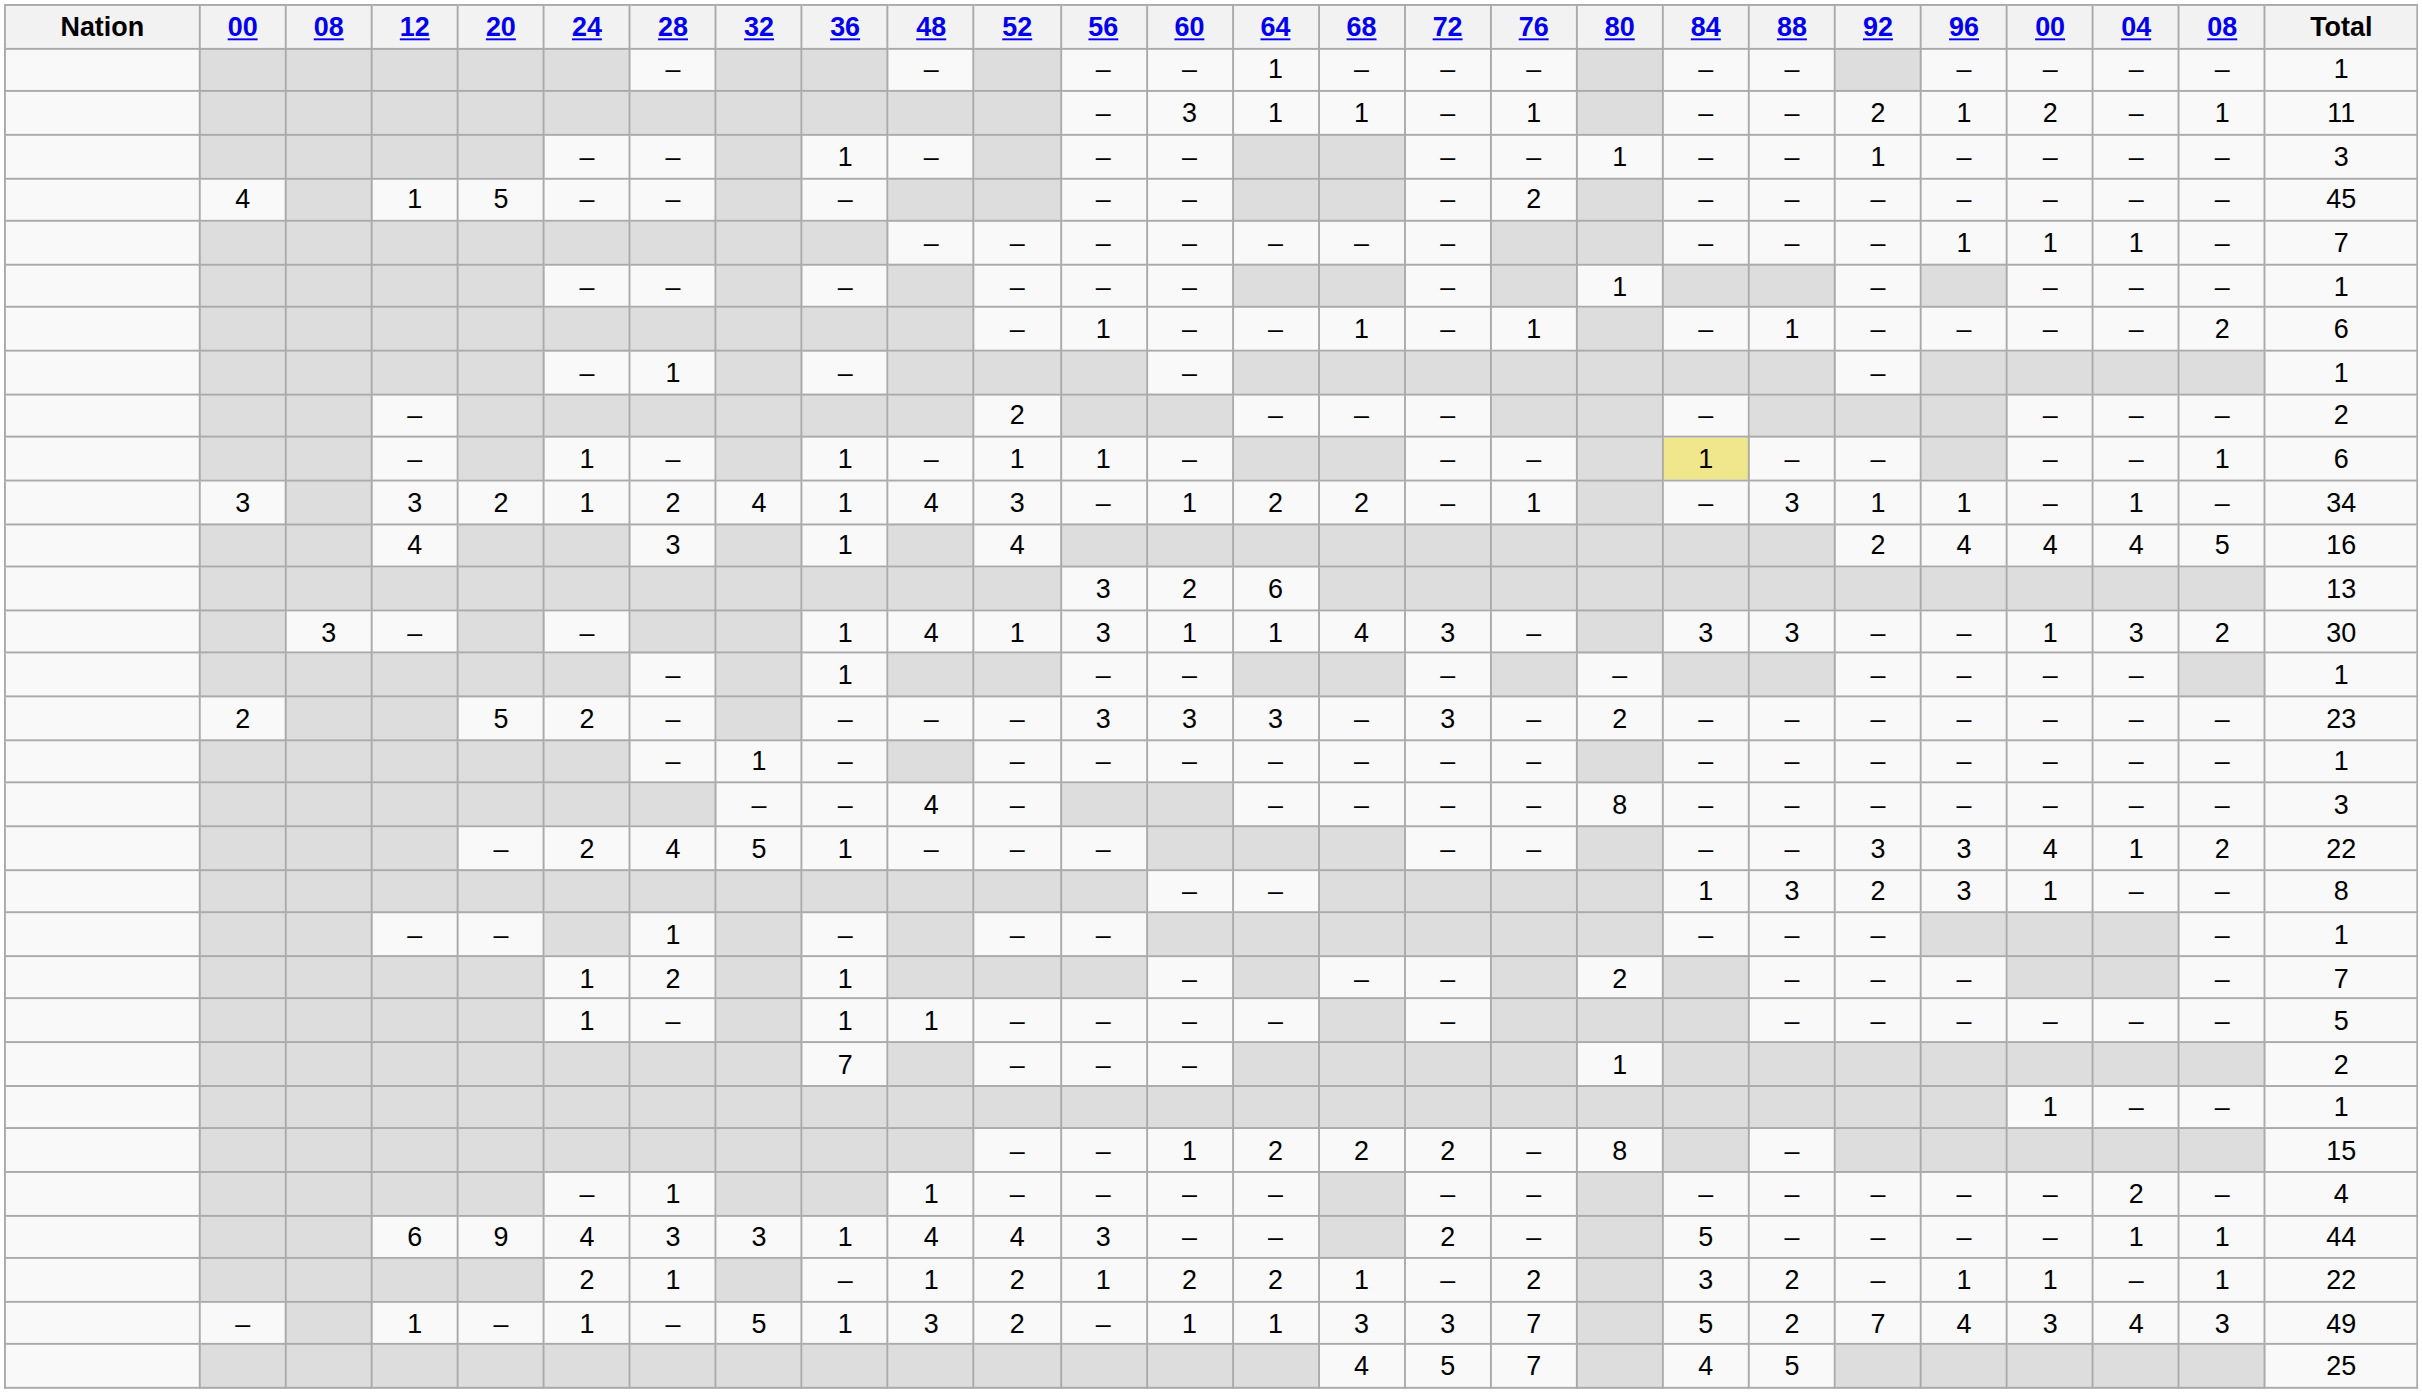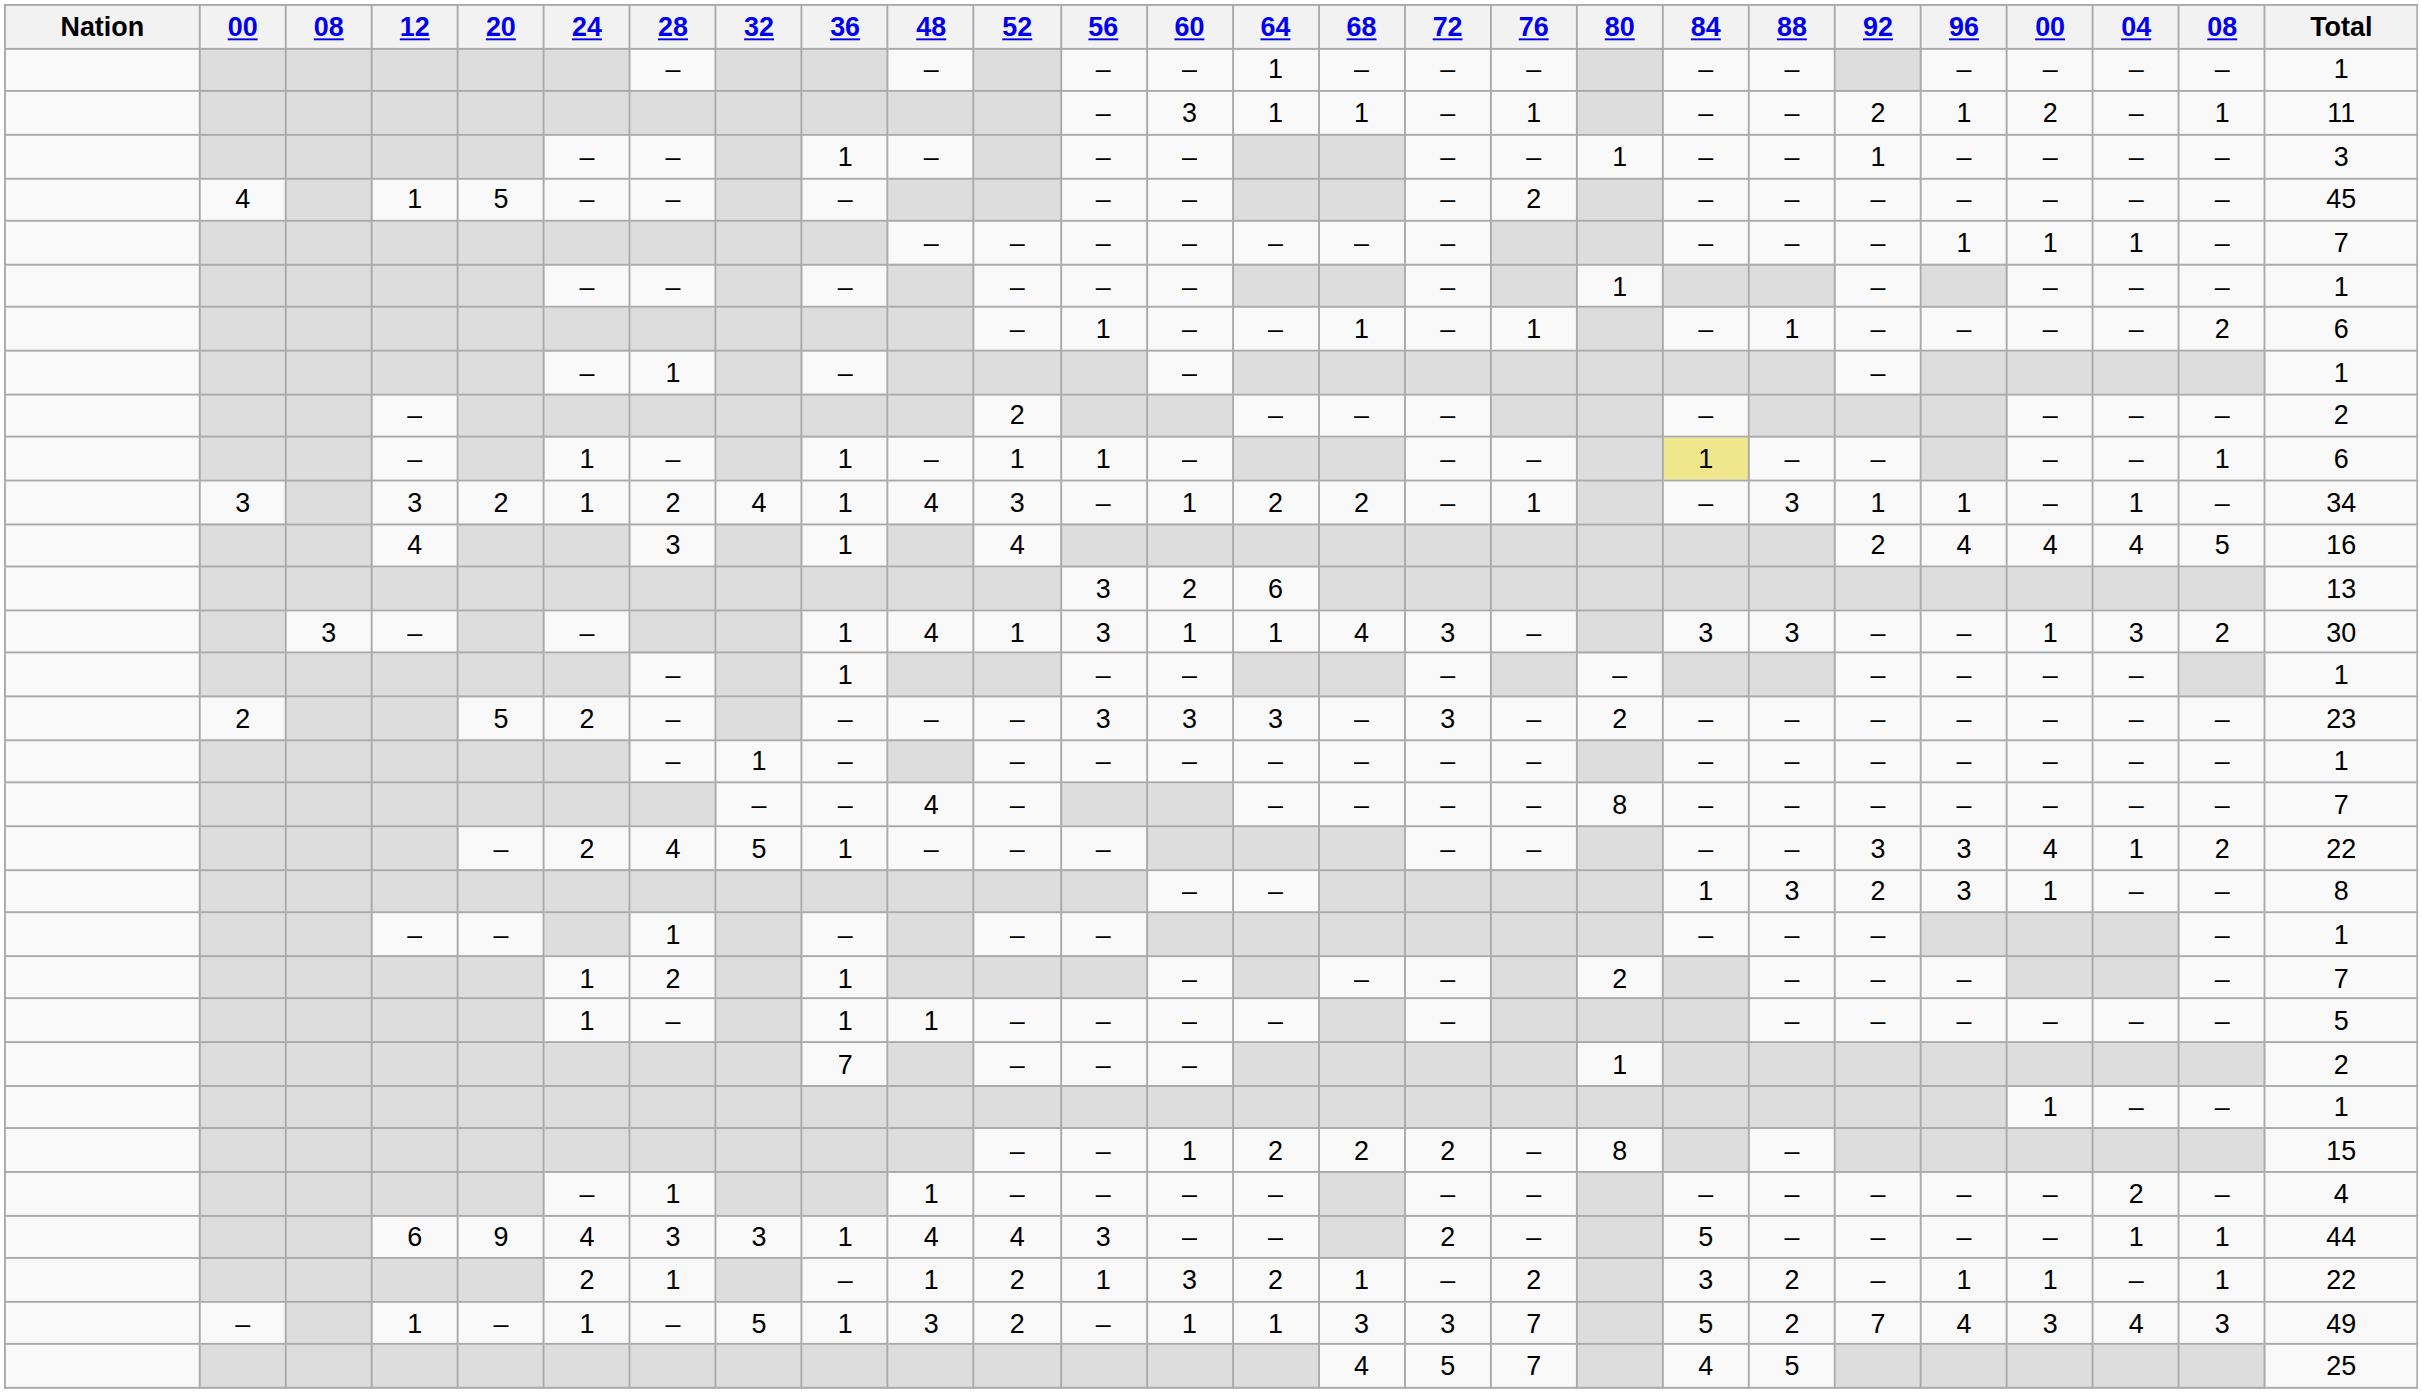row 19 | Total: 3 -> 7
row 30 | 60: 2 -> 3
